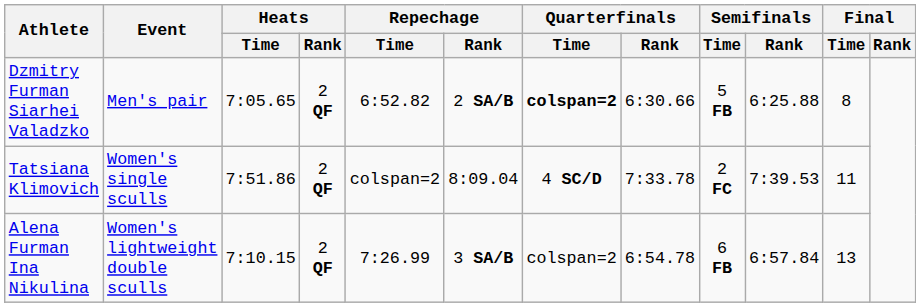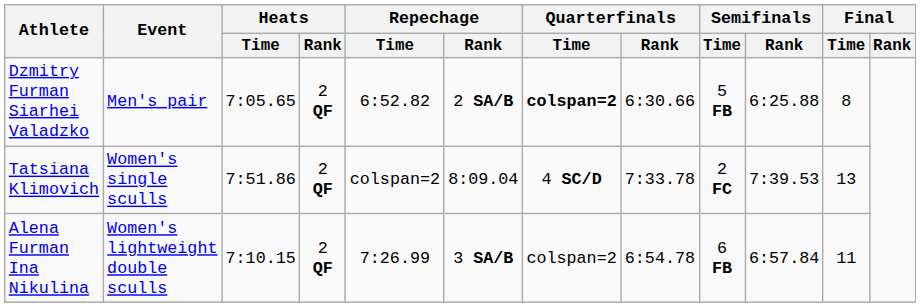Tatsiana Klimovich | Final / Time: 11 -> 13
Alena Furman Ina Nikulina | Final / Time: 13 -> 11
